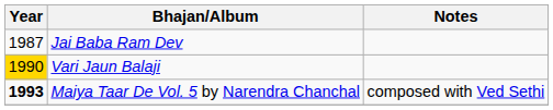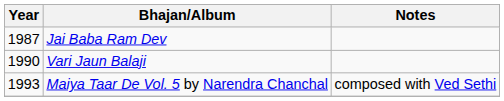Vari Jaun Balaji | Year: gold background -> no background
Maiya Taar De Vol. 5 by Narendra Chanchal | Year: bold -> normal
